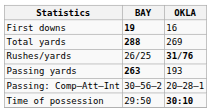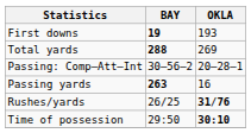First downs | OKLA: 16 -> 193
rows swapped: Rushes/yards <-> Passing: Comp–Att–Int
Passing yards | OKLA: 193 -> 16
